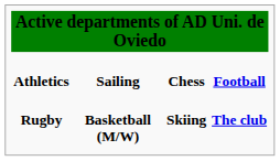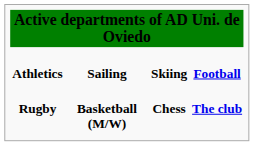Athletics | column 3: Chess -> Skiing
Rugby | column 3: Skiing -> Chess
